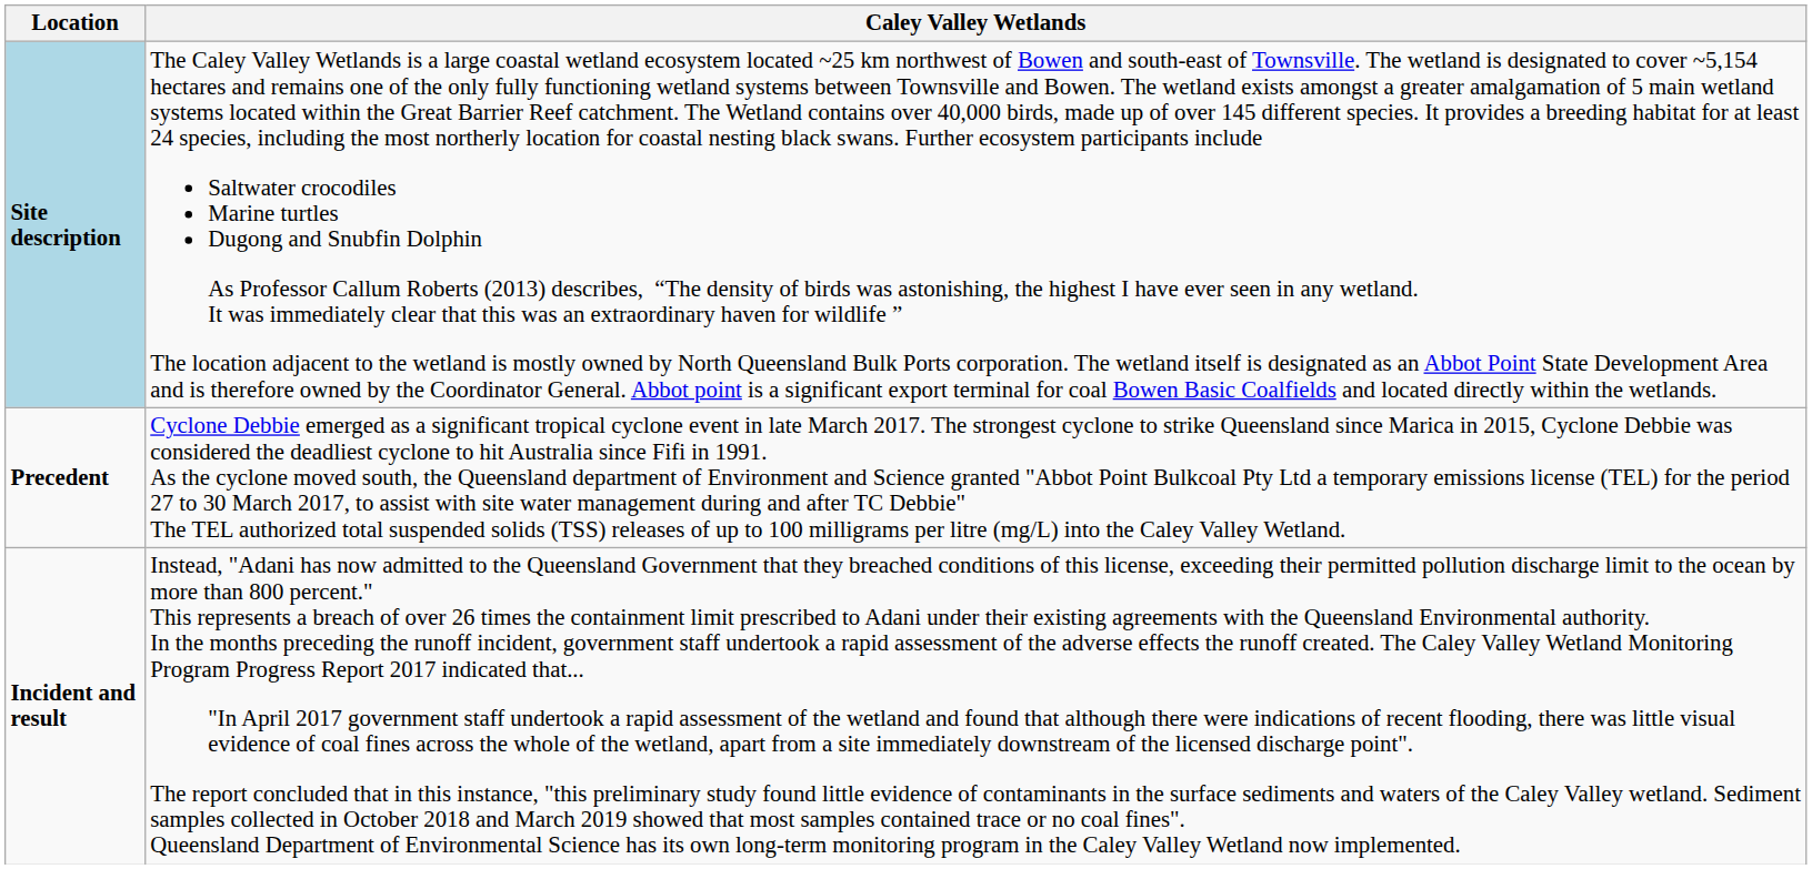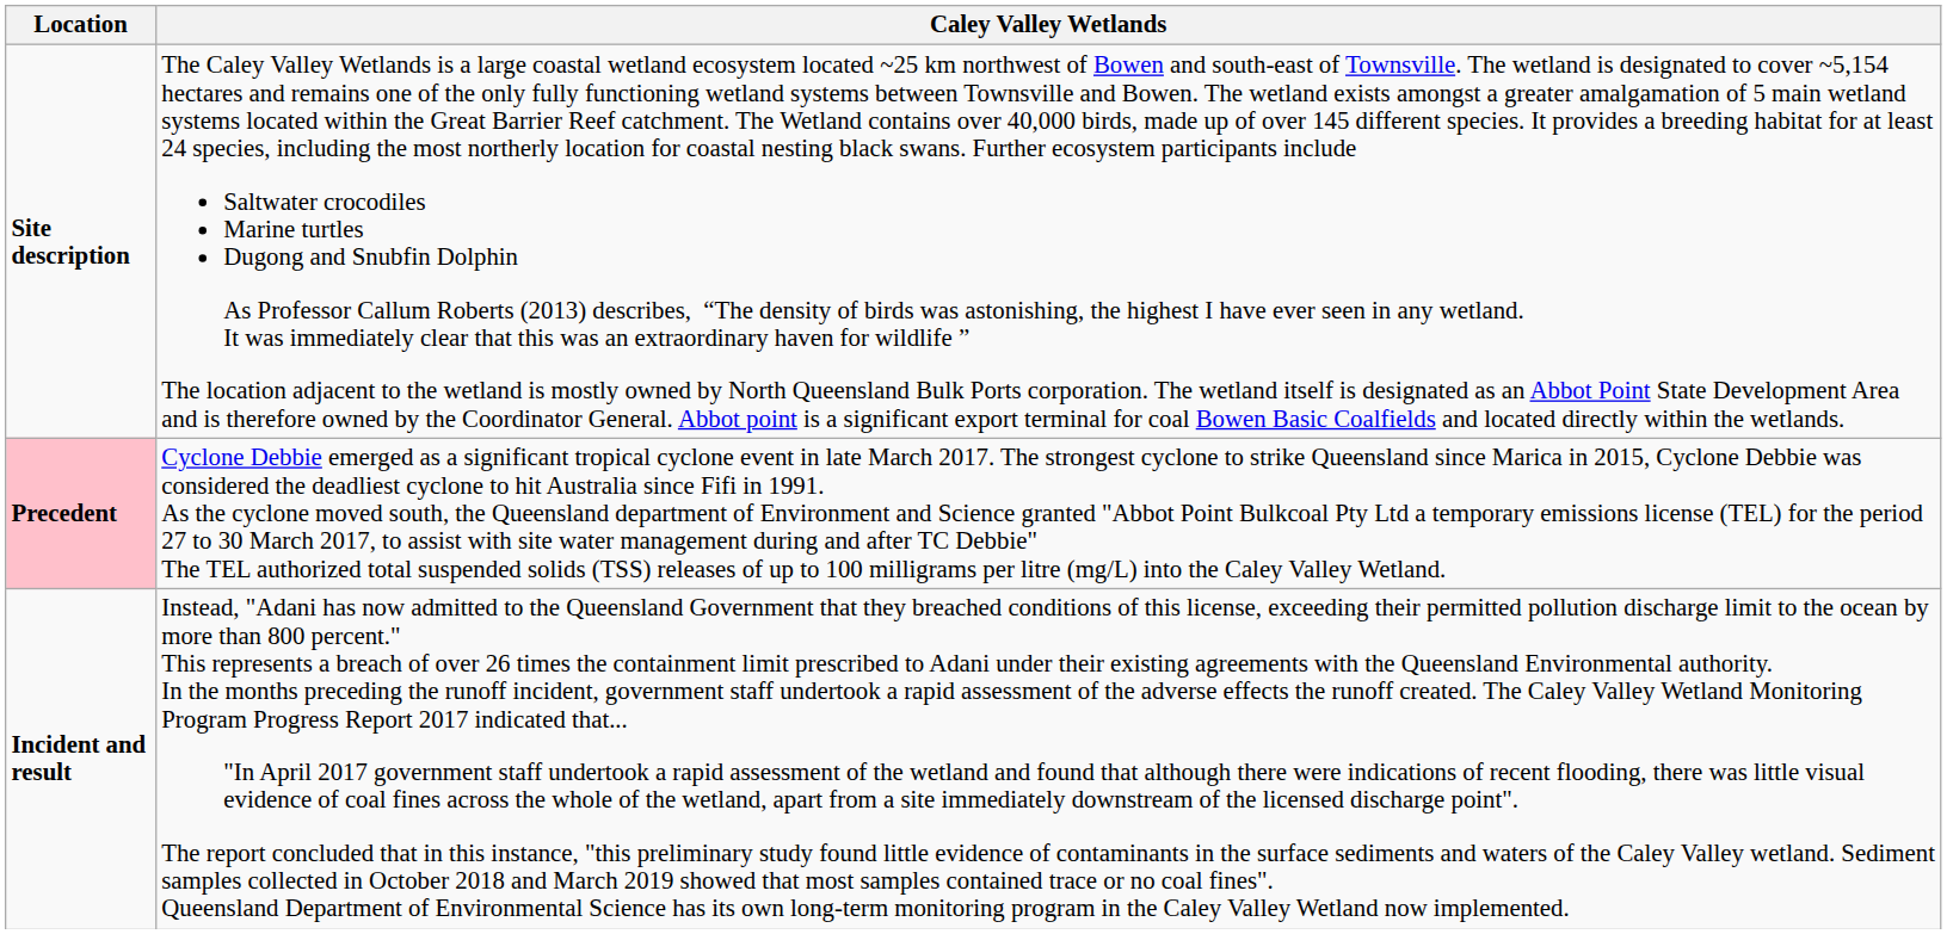Site description | Location: lightblue background -> no background
Precedent | Location: no background -> pink background
